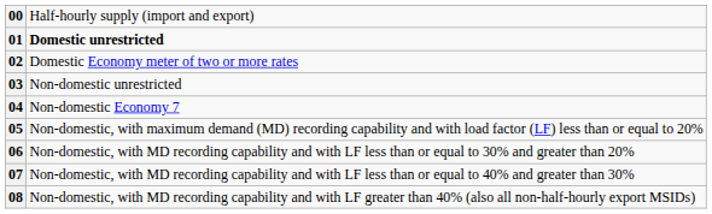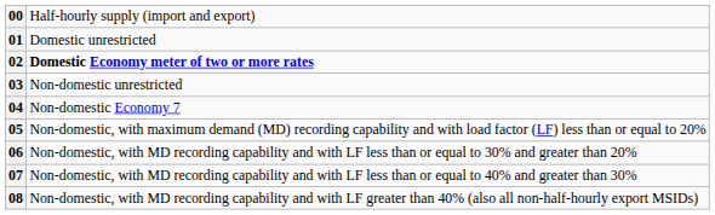01 | column 2: bold -> normal
02 | column 2: normal -> bold
